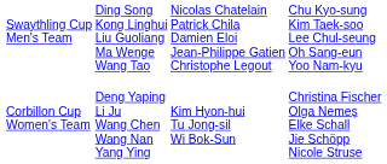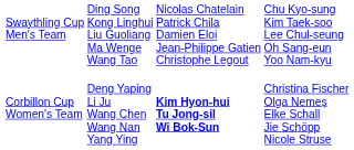Corbillon Cup Women's Team | column 3: normal -> bold
